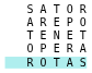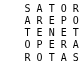row 5 | column 1: paleturquoise background -> no background
